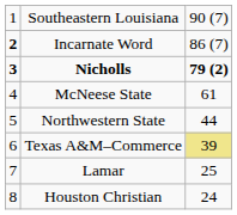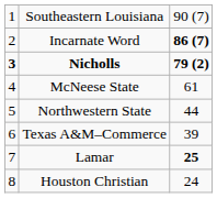Incarnate Word | column 1: bold -> normal
Incarnate Word | column 3: normal -> bold
Texas A&M–Commerce | column 3: khaki background -> no background
Lamar | column 3: normal -> bold
